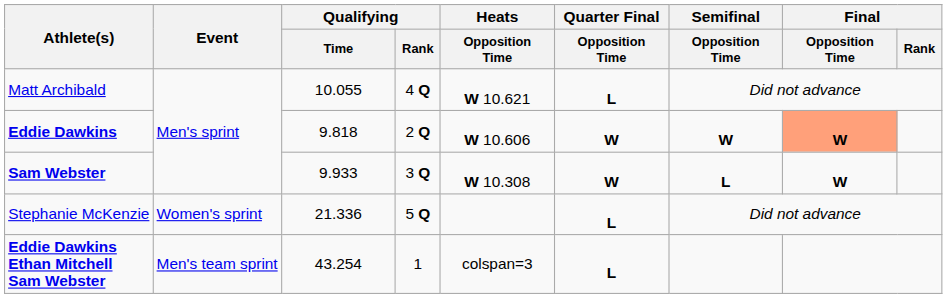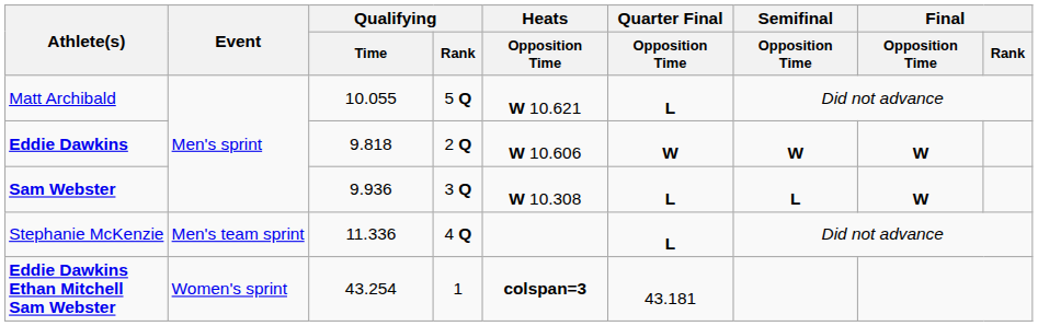Matt Archibald | Qualifying / Rank: 4 Q -> 5 Q
Eddie Dawkins | Final / Opposition Time: lightsalmon background -> no background
Sam Webster | Qualifying / Time: 9.933 -> 9.936
Sam Webster | Quarter Final / Opposition Time: W -> L
Stephanie McKenzie | Event: Women's sprint -> Men's team sprint
Stephanie McKenzie | Qualifying / Time: 21.336 -> 11.336
Stephanie McKenzie | Qualifying / Rank: 5 Q -> 4 Q
Eddie Dawkins Ethan Mitchell Sam Webster | Event: Men's team sprint -> Women's sprint
Eddie Dawkins Ethan Mitchell Sam Webster | Heats / Opposition Time: normal -> bold
Eddie Dawkins Ethan Mitchell Sam Webster | Quarter Final / Opposition Time: L -> 43.181
